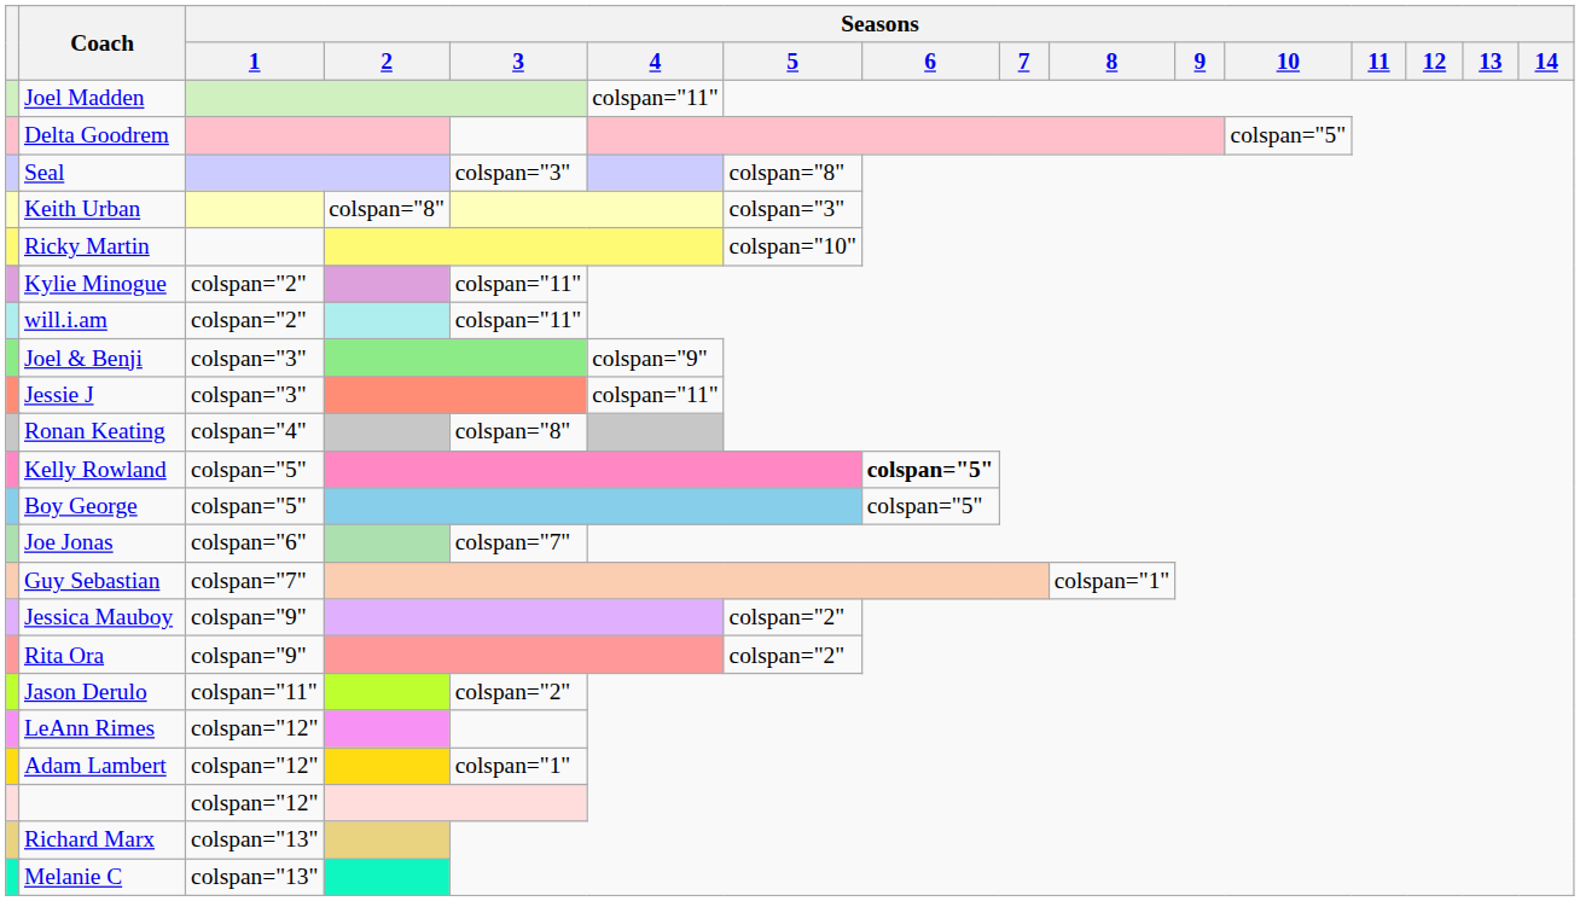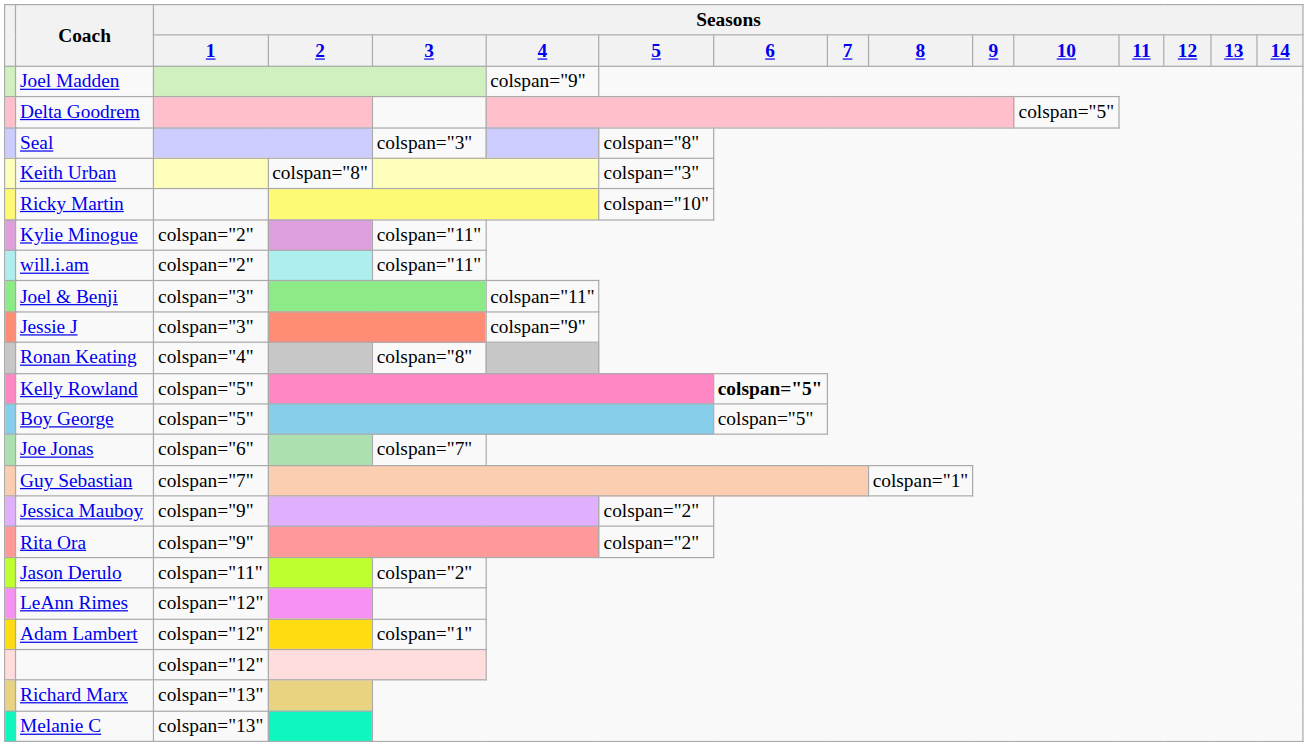Joel Madden | Seasons / 4: colspan="11" -> colspan="9"
Joel & Benji | Seasons / 4: colspan="9" -> colspan="11"
Jessie J | Seasons / 4: colspan="11" -> colspan="9"
